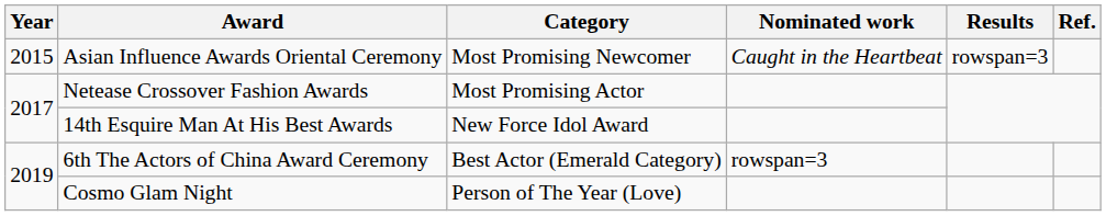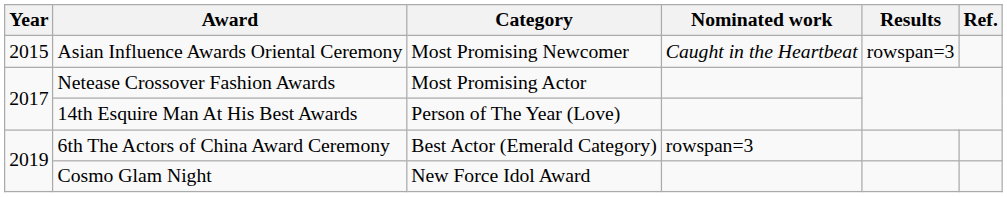14th Esquire Man At His Best Awards | Category: New Force Idol Award -> Person of The Year (Love)
Cosmo Glam Night | Category: Person of The Year (Love) -> New Force Idol Award
